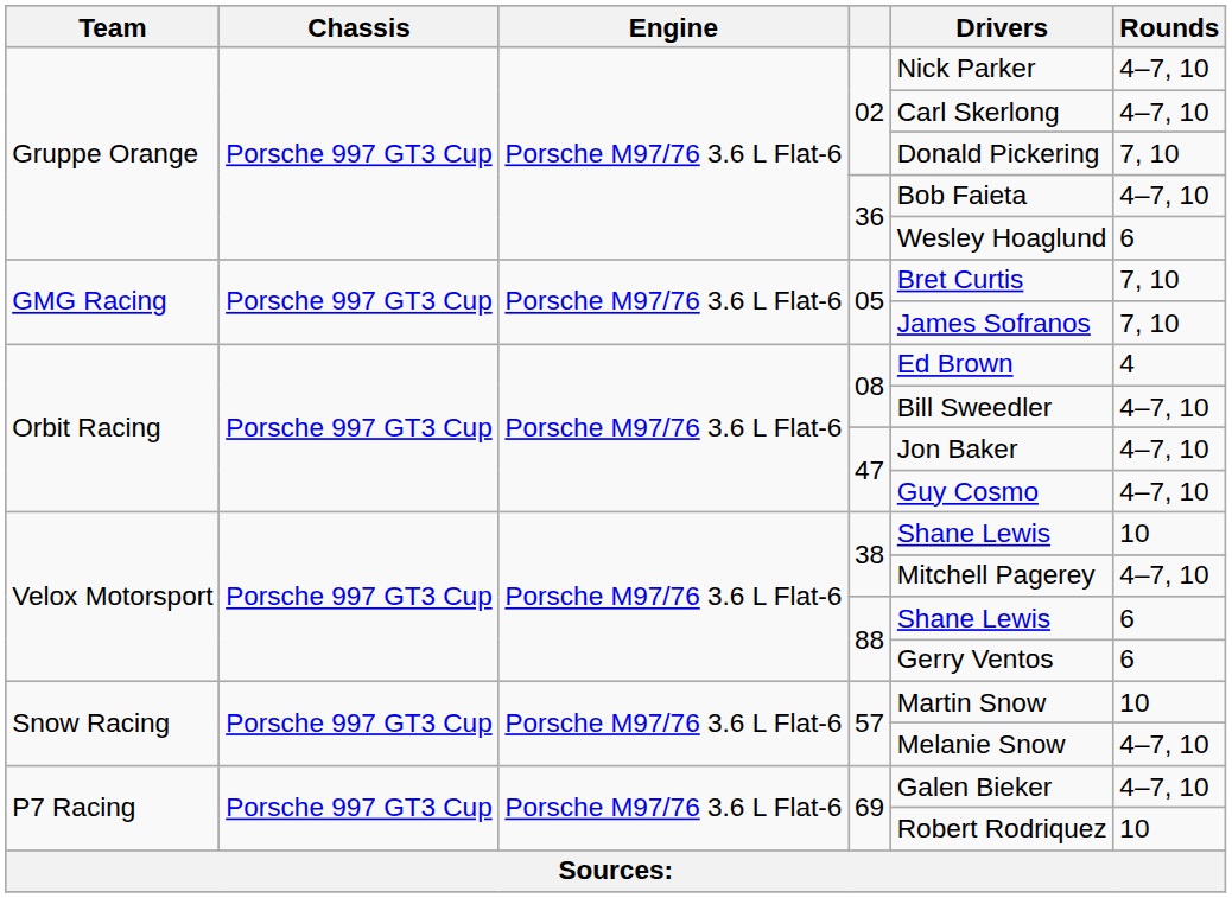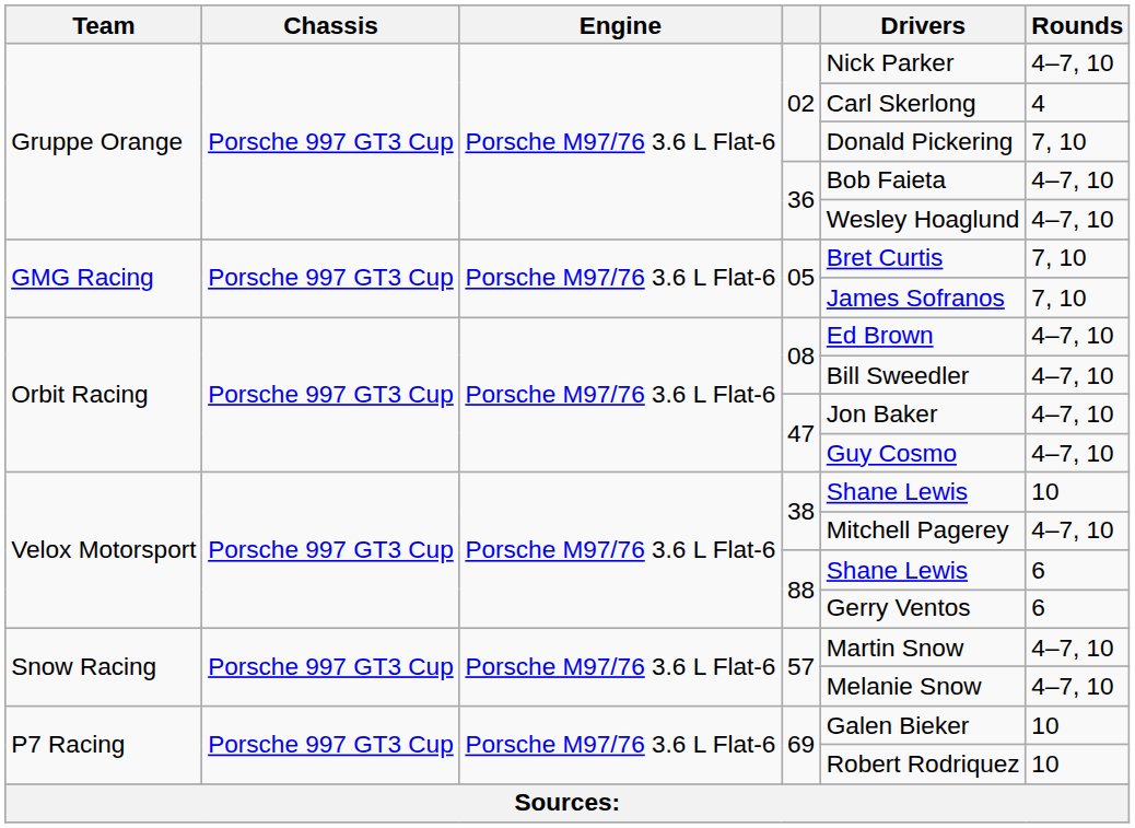row 3 | Rounds: 4–7, 10 -> 4
row 6 | Rounds: 6 -> 4–7, 10
row 9 | Rounds: 4 -> 4–7, 10
row 17 | Rounds: 10 -> 4–7, 10
row 19 | Rounds: 4–7, 10 -> 10
